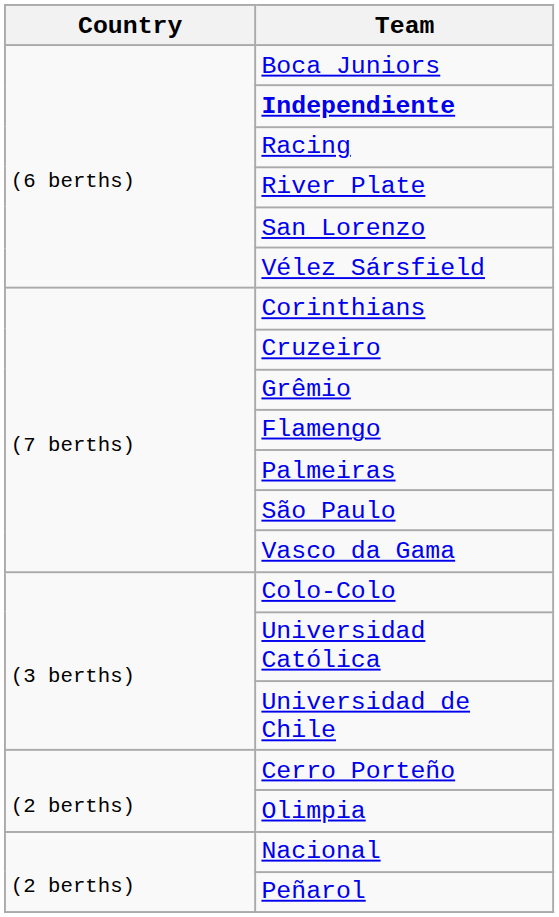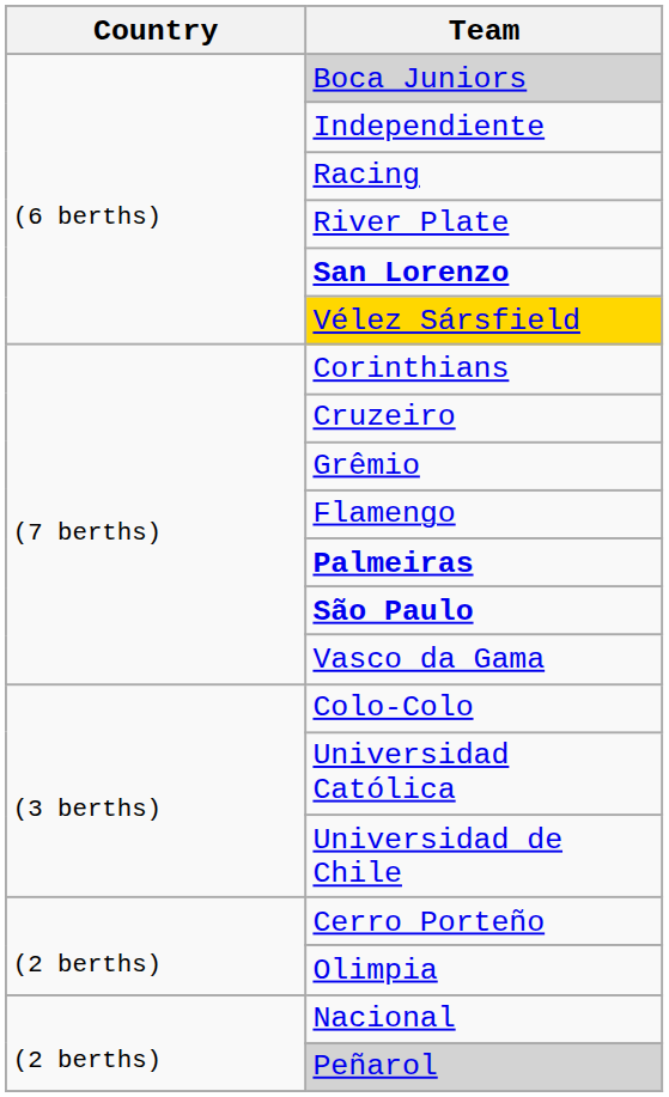Boca Juniors | Team: no background -> lightgrey background
Independiente | Team: bold -> normal
San Lorenzo | Team: normal -> bold
Vélez Sársfield | Team: no background -> gold background
Palmeiras | Team: normal -> bold
São Paulo | Team: normal -> bold
Peñarol | Team: no background -> lightgrey background
